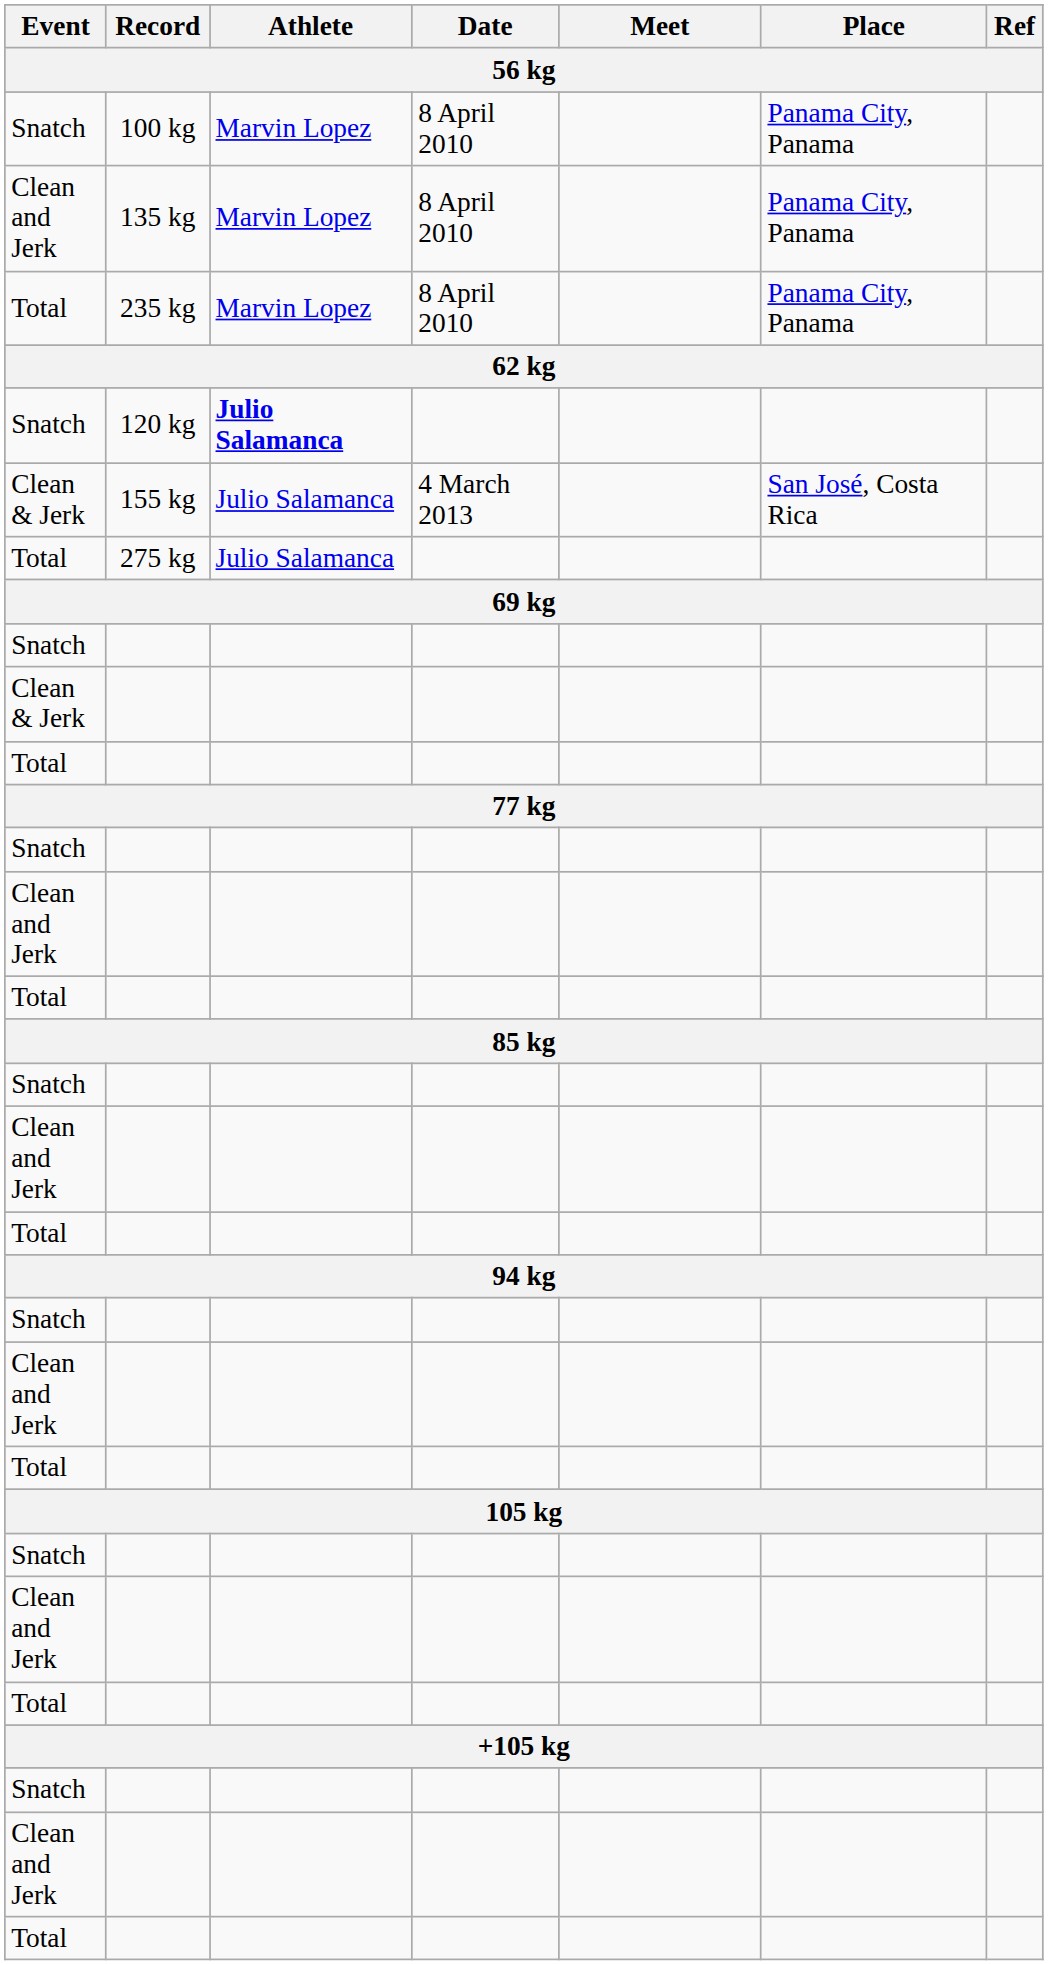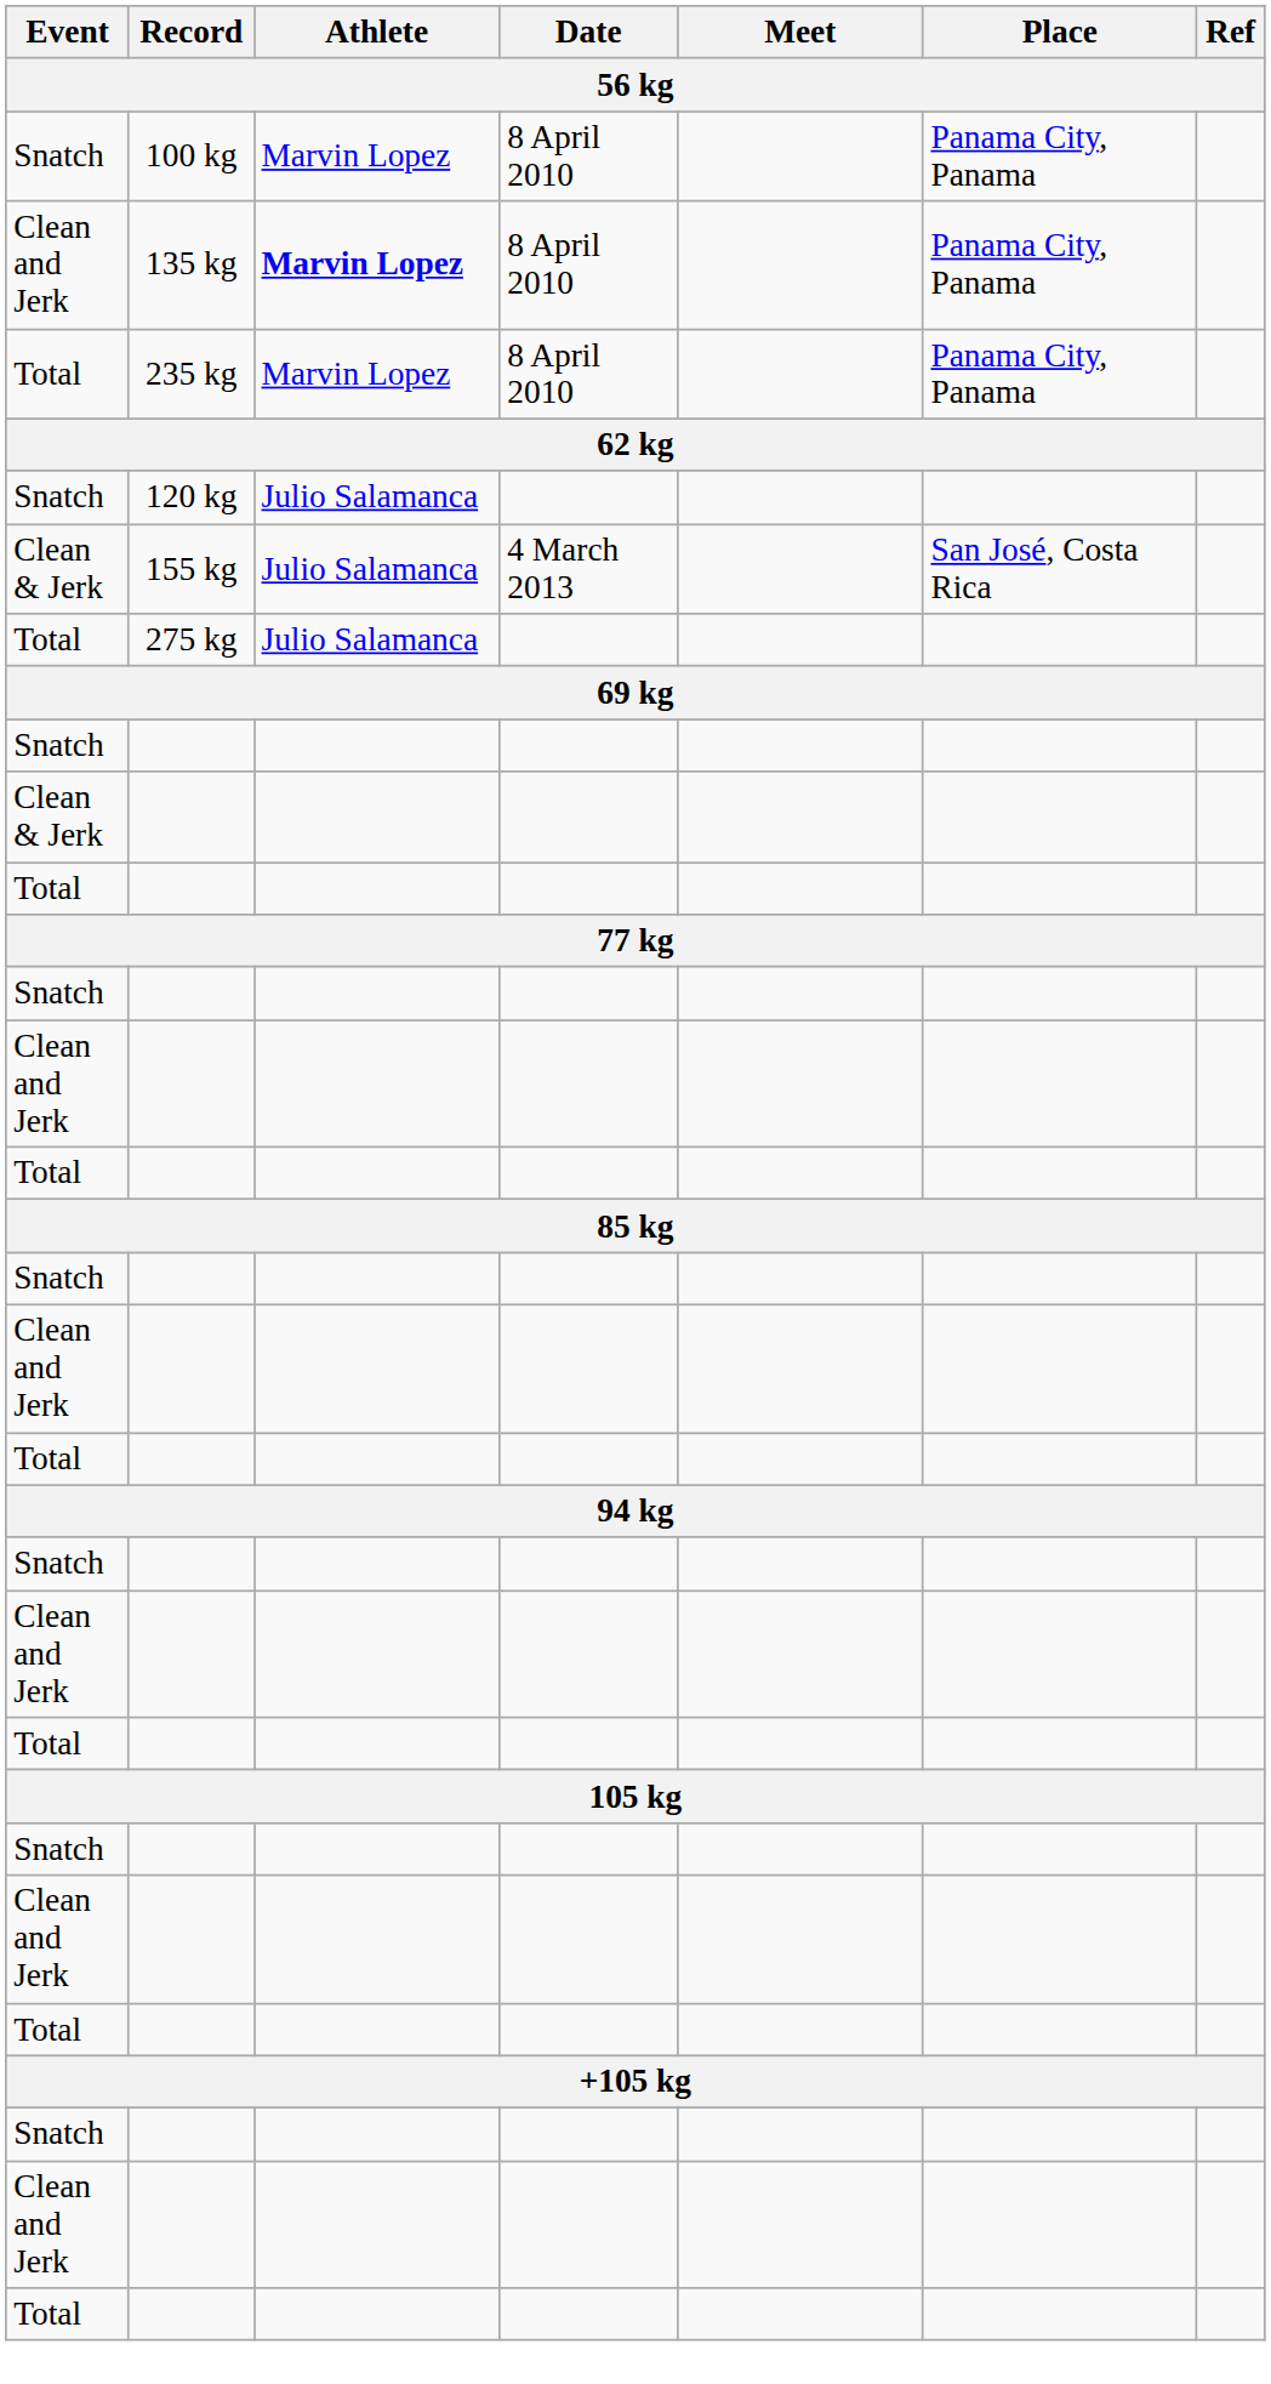135 kg | Athlete: normal -> bold
120 kg | Athlete: bold -> normal
